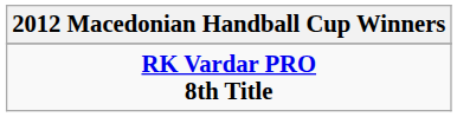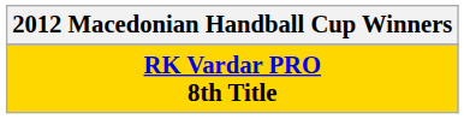row 2 | column 1: no background -> gold background
